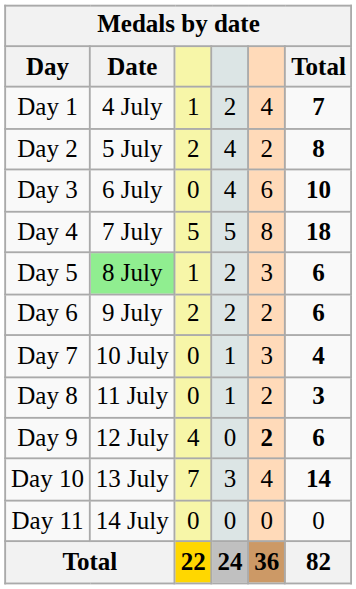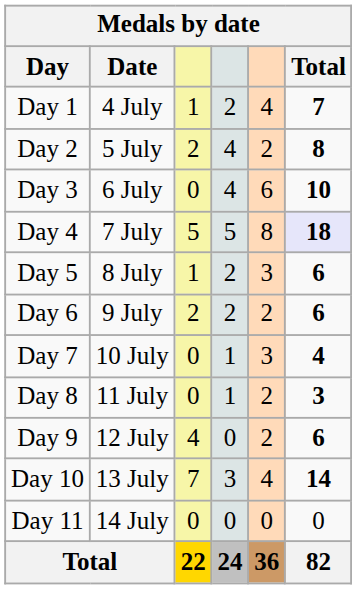Day 4 | Total: no background -> lavender background
Day 5 | Date: lightgreen background -> no background
Day 9 | column 5: bold -> normal
